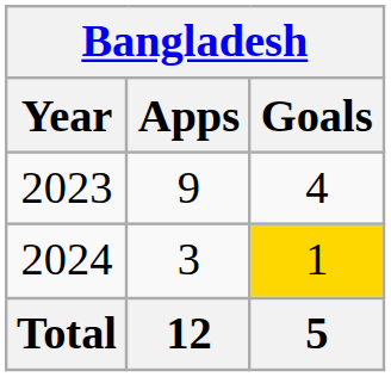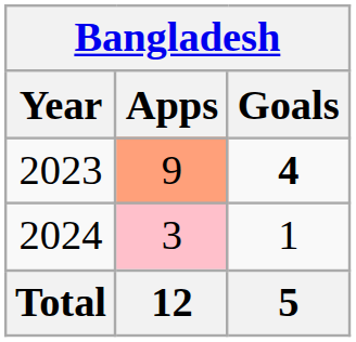2023 | Apps: no background -> lightsalmon background
2023 | Goals: normal -> bold
2024 | Apps: no background -> pink background
2024 | Goals: gold background -> no background
